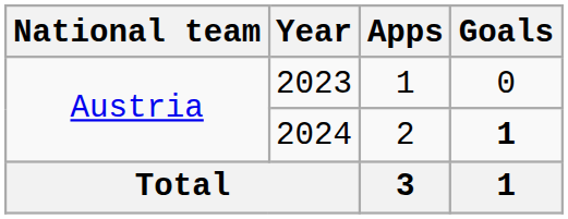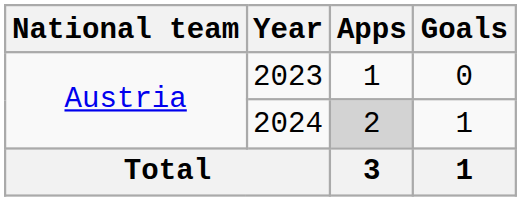2024 | Apps: no background -> lightgrey background
2024 | Goals: bold -> normal
